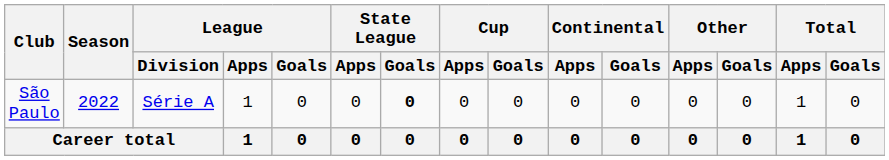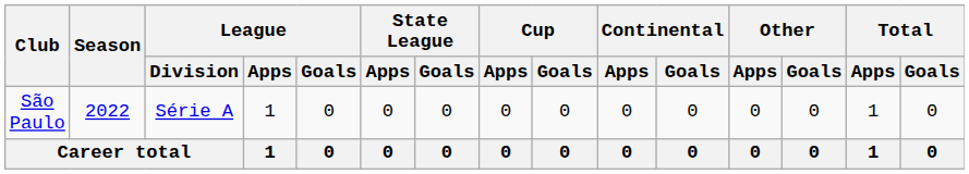São Paulo | State League / Goals: bold -> normal
